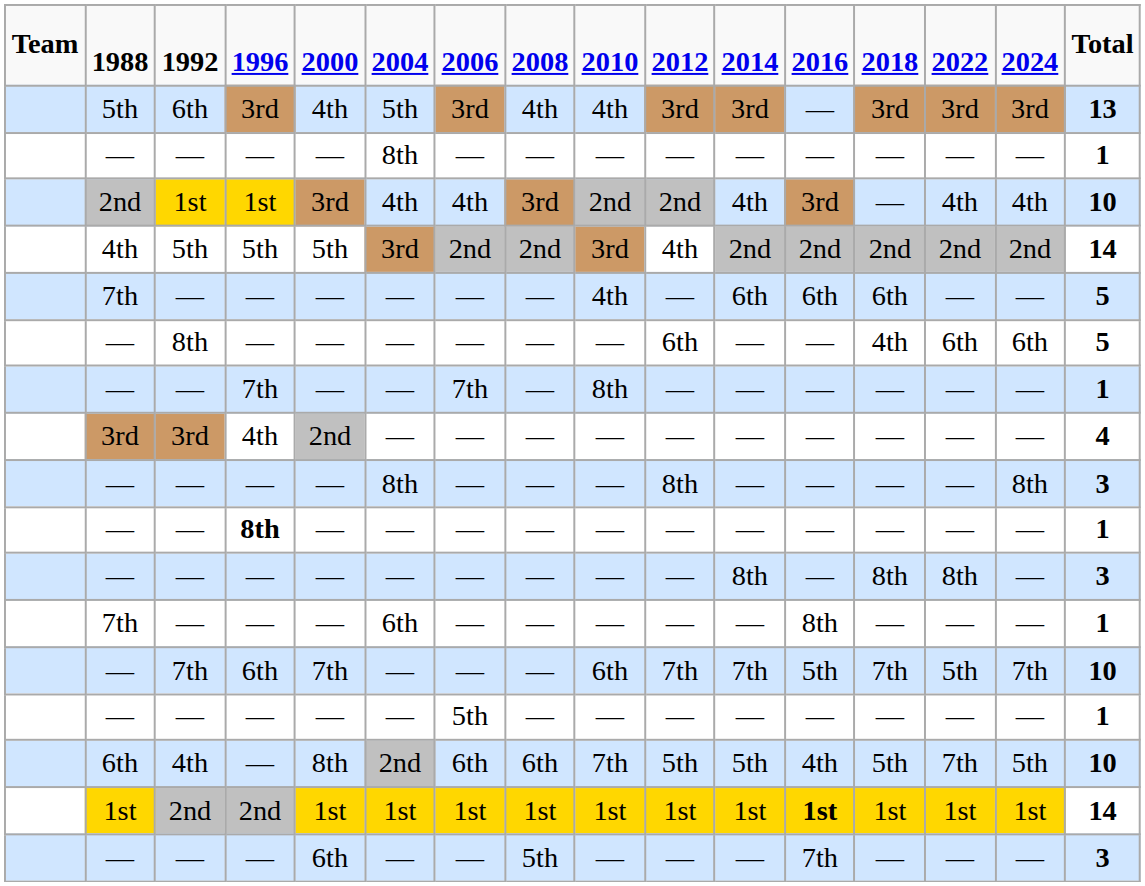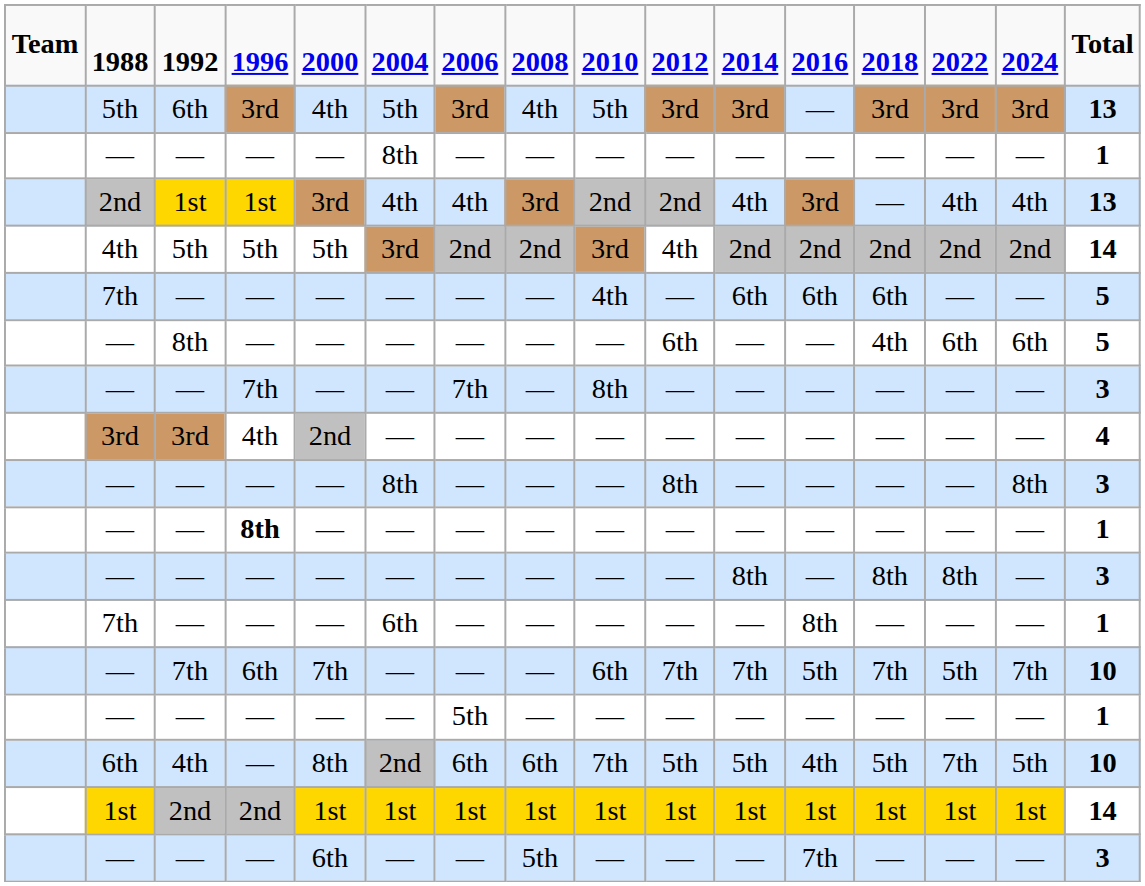row 2 | 2010: 4th -> 5th
row 4 | Total: 10 -> 13
row 8 | Total: 1 -> 3
row 17 | 2016: bold -> normal
